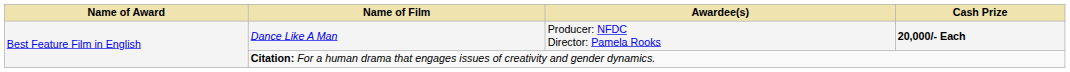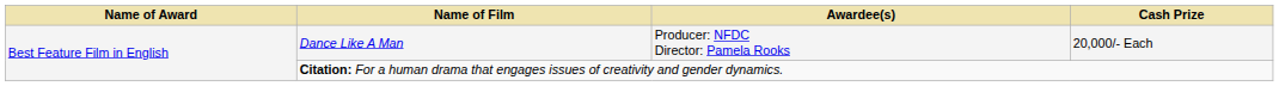Dance Like A Man | Cash Prize: bold -> normal
